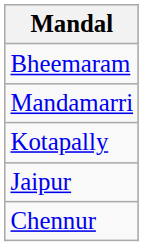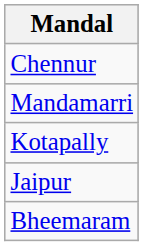row 2 | column 1: Bheemaram -> Chennur
row 6 | column 1: Chennur -> Bheemaram
